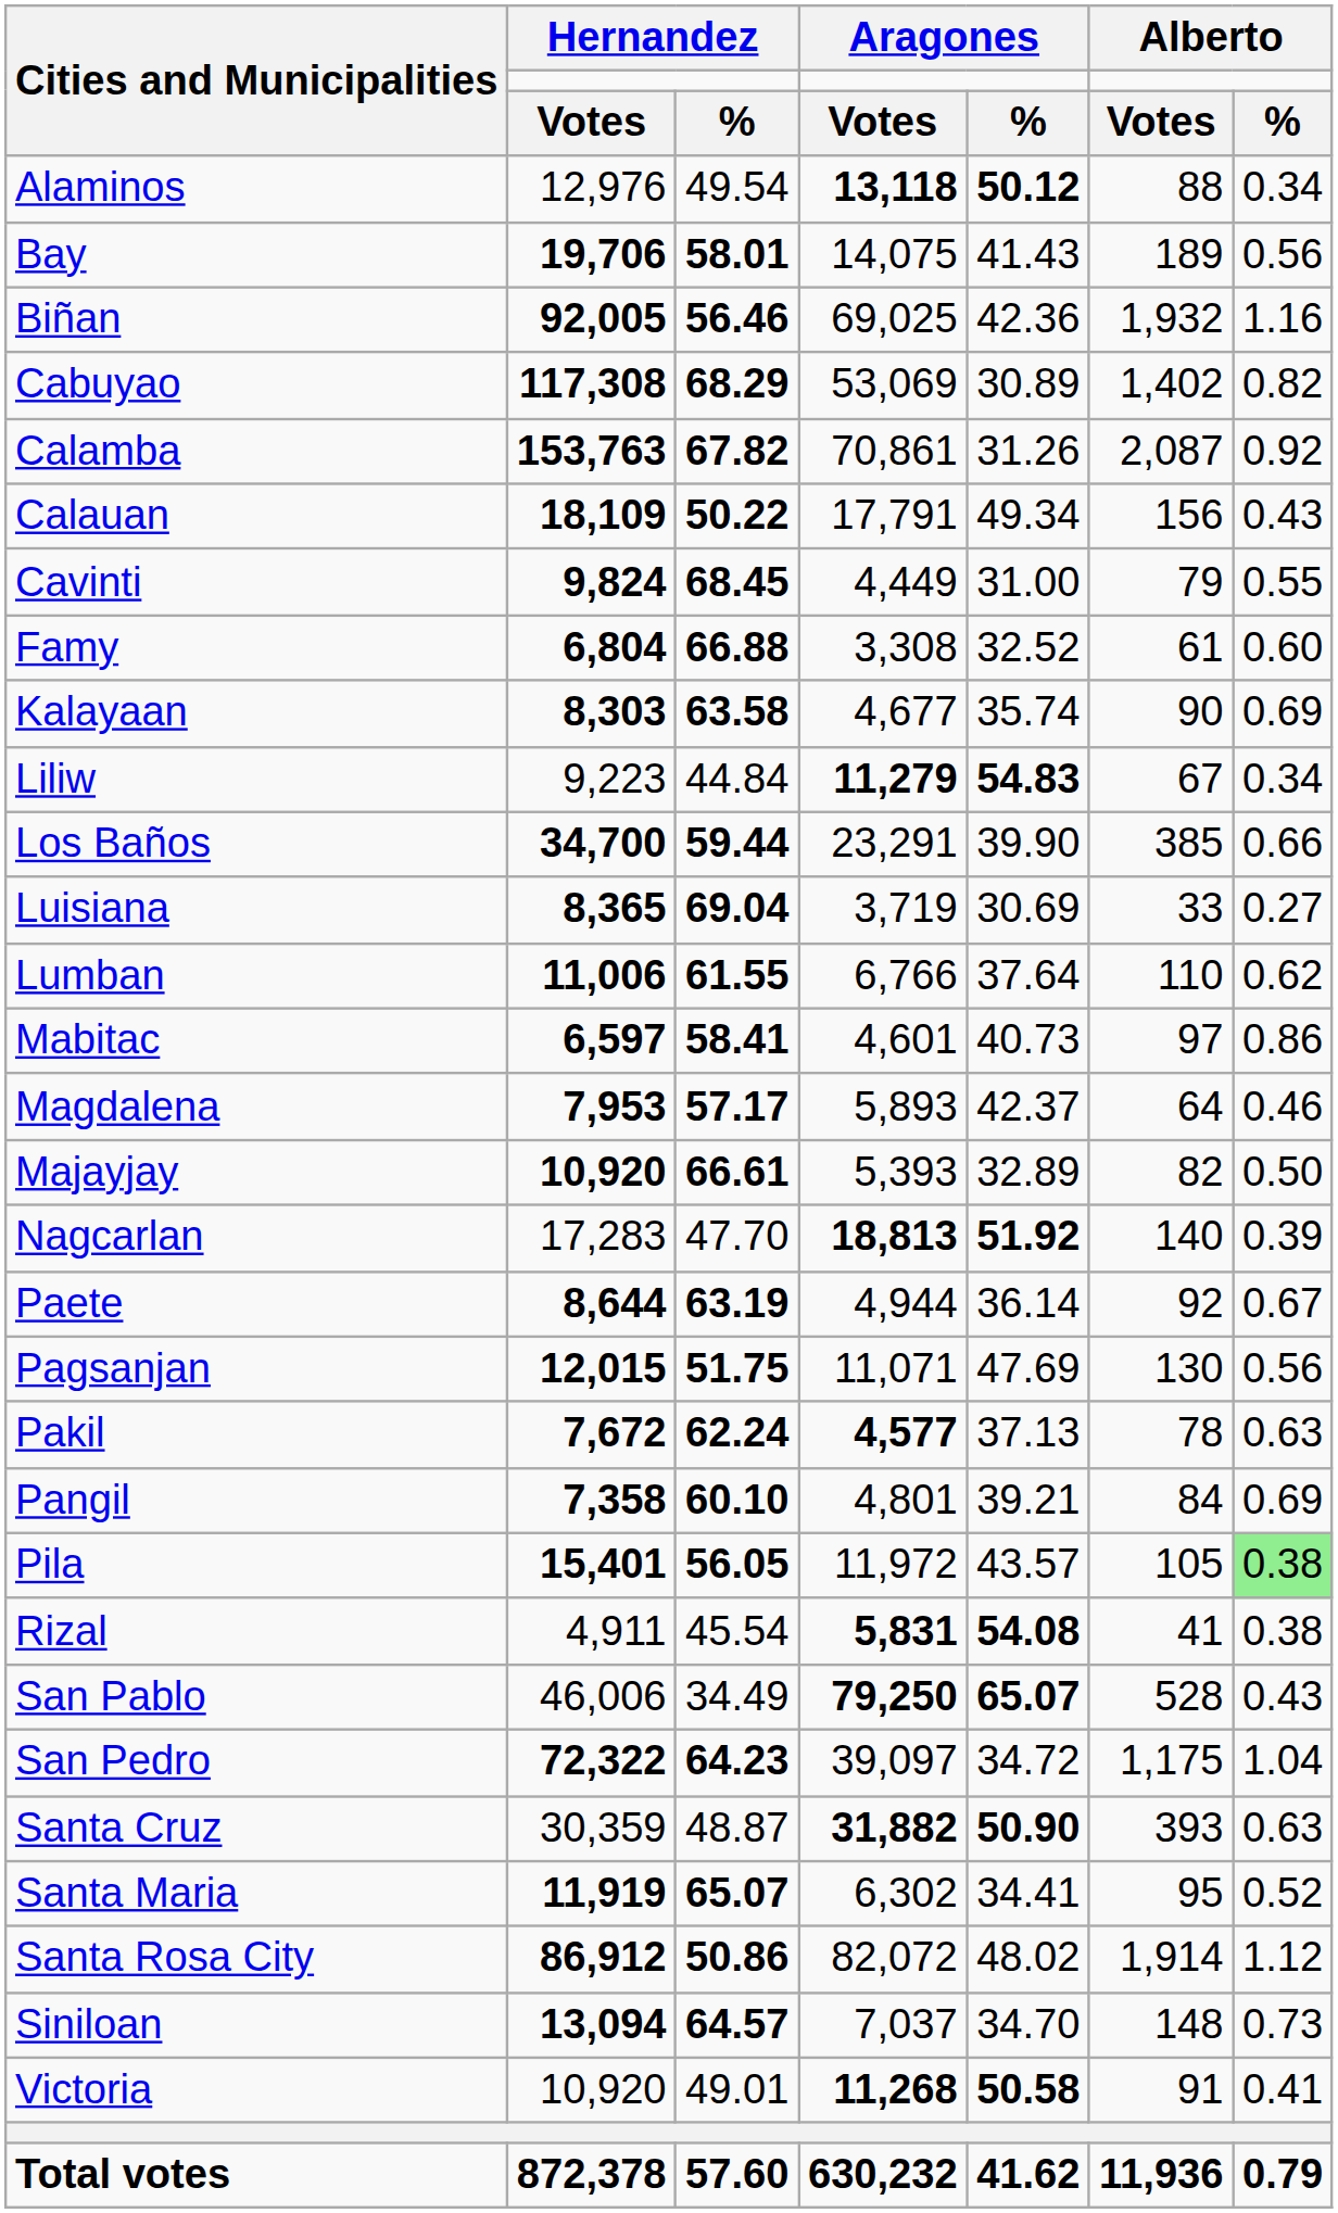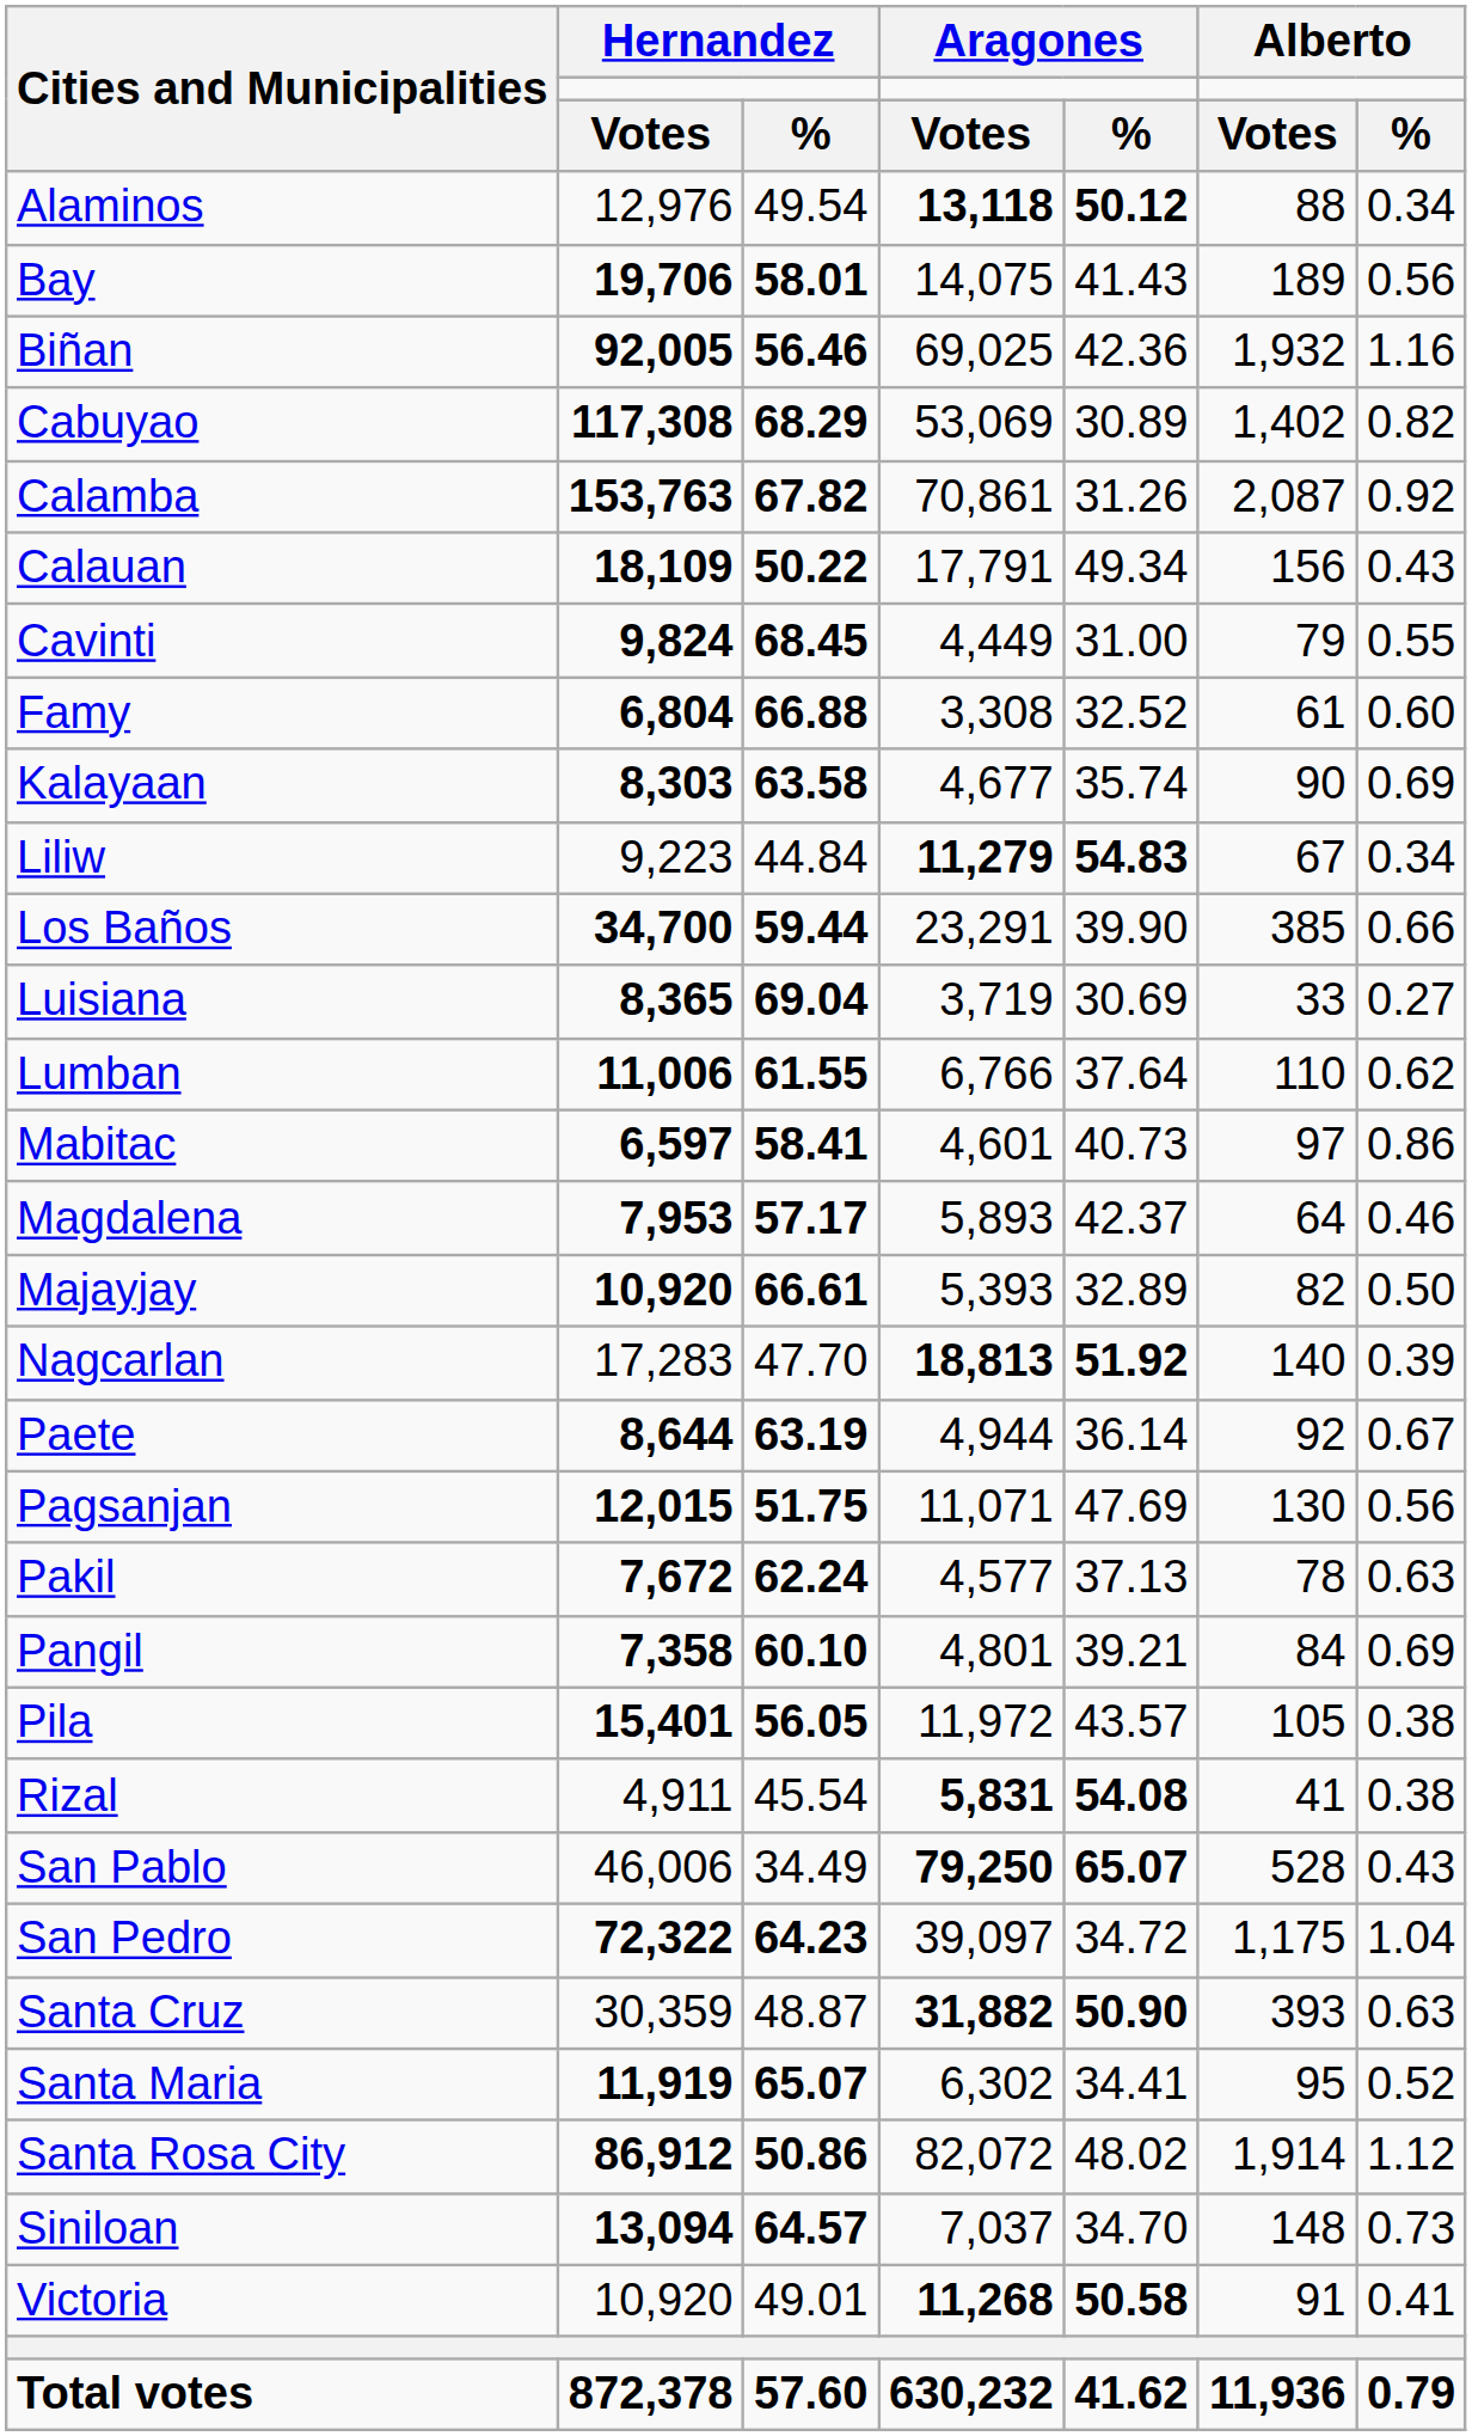Pakil | column 4: bold -> normal
Pila | column 7: lightgreen background -> no background
